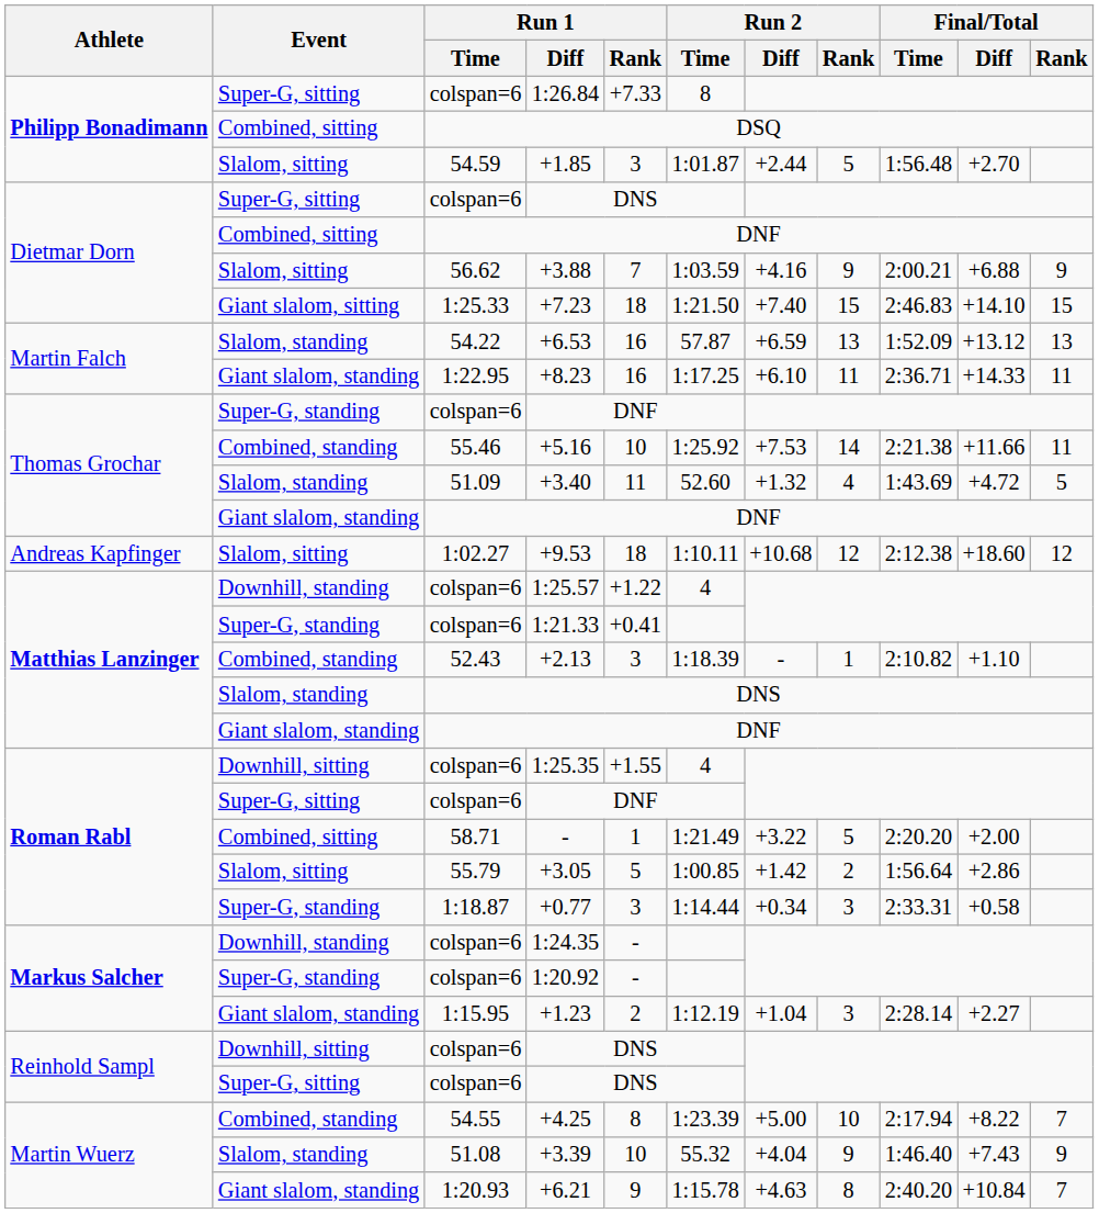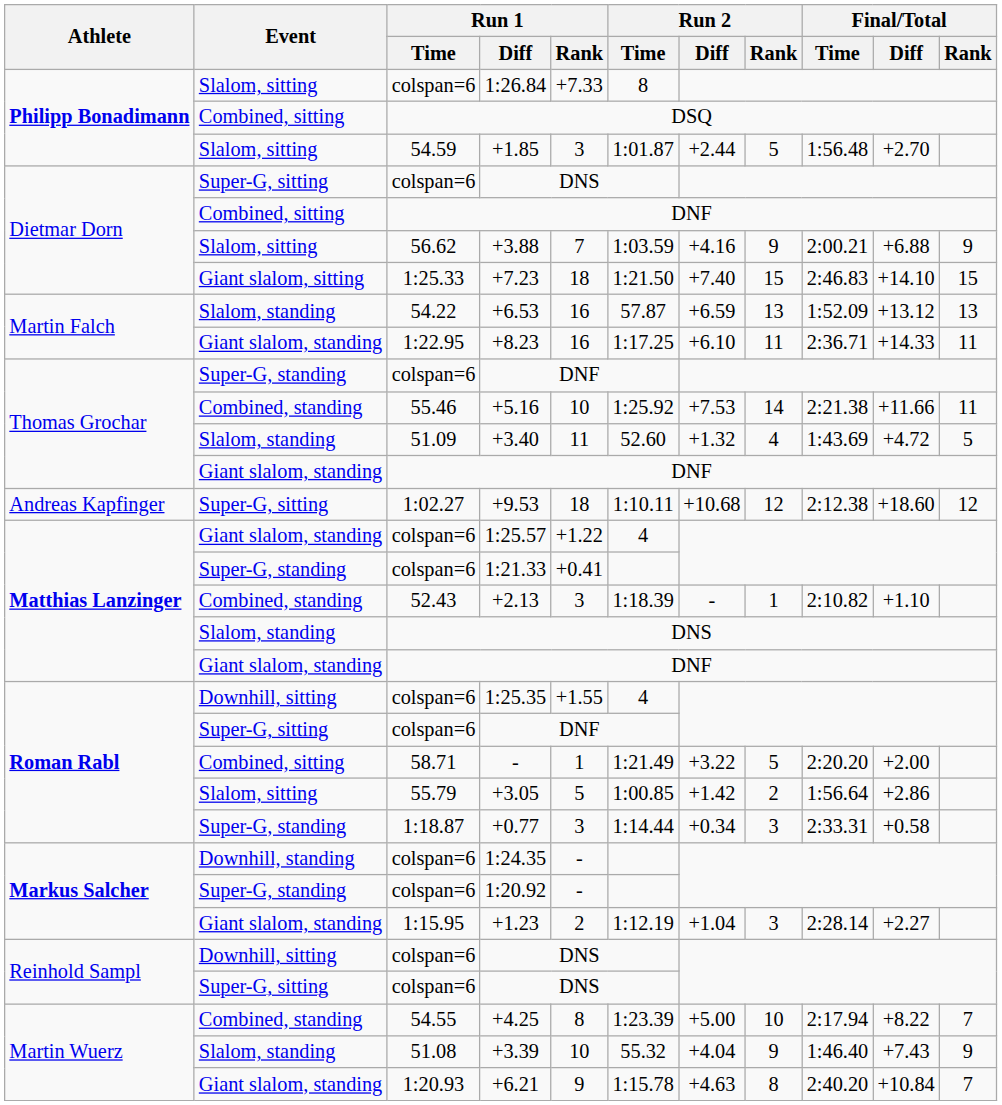1:26.84 | Event: Super-G, sitting -> Slalom, sitting
+9.53 | Event: Slalom, sitting -> Super-G, sitting
1:25.57 | Event: Downhill, standing -> Giant slalom, standing
